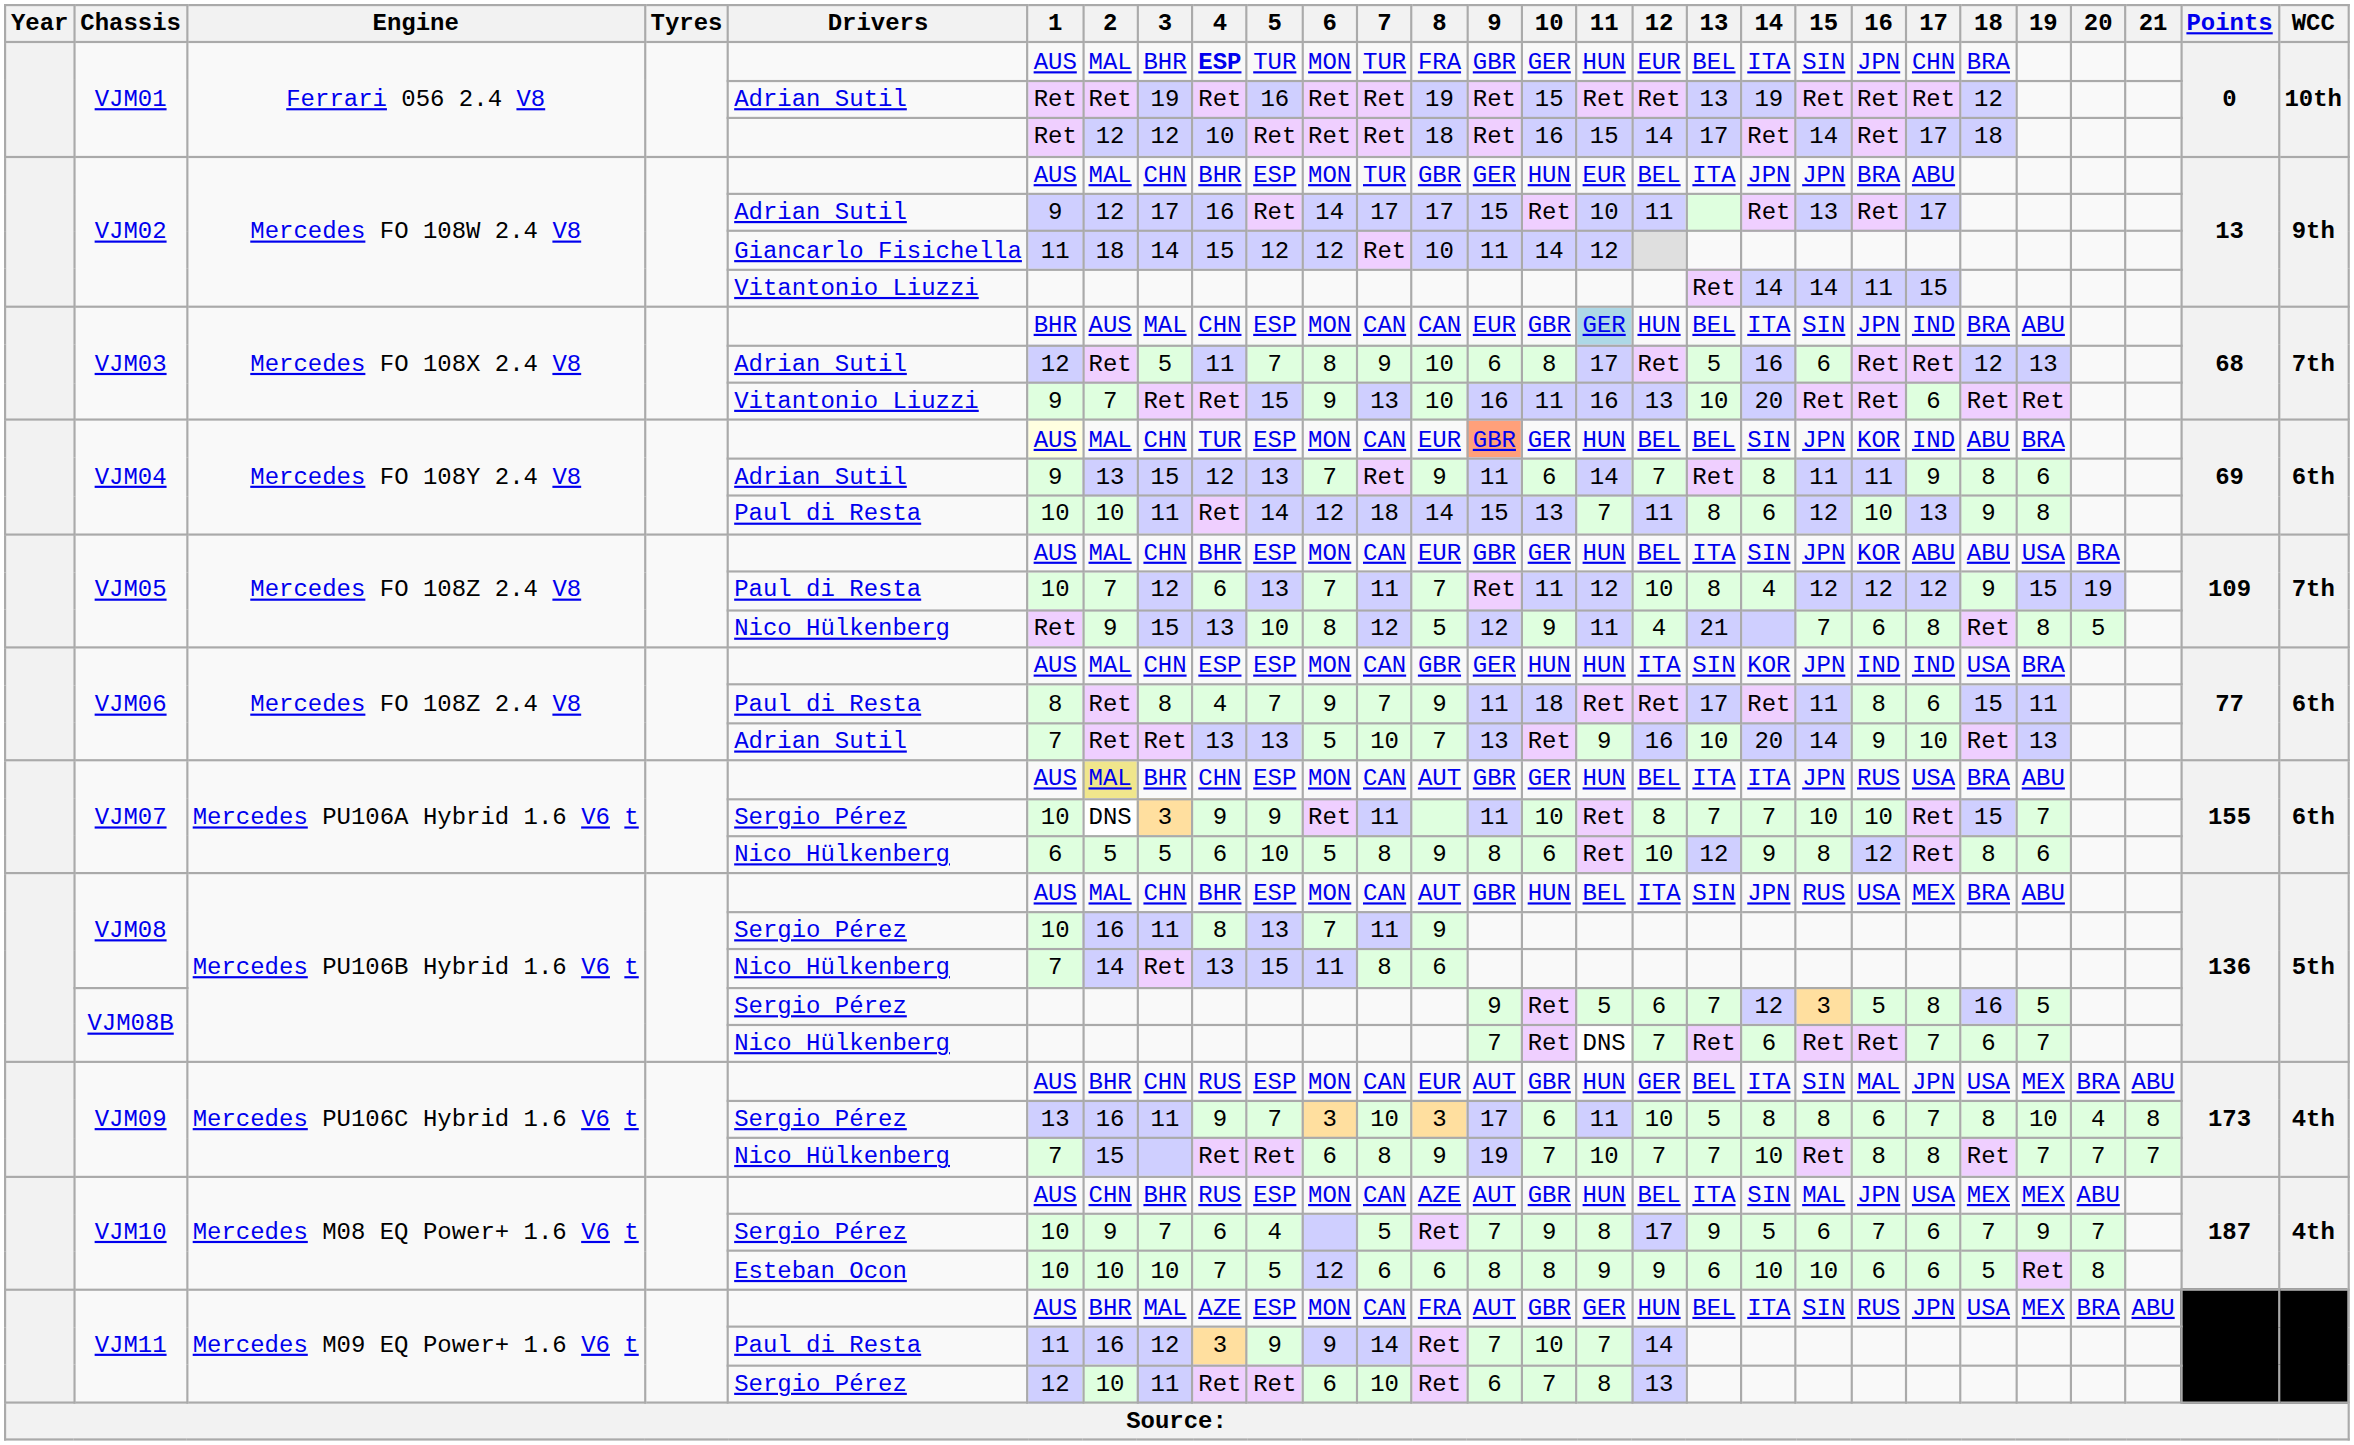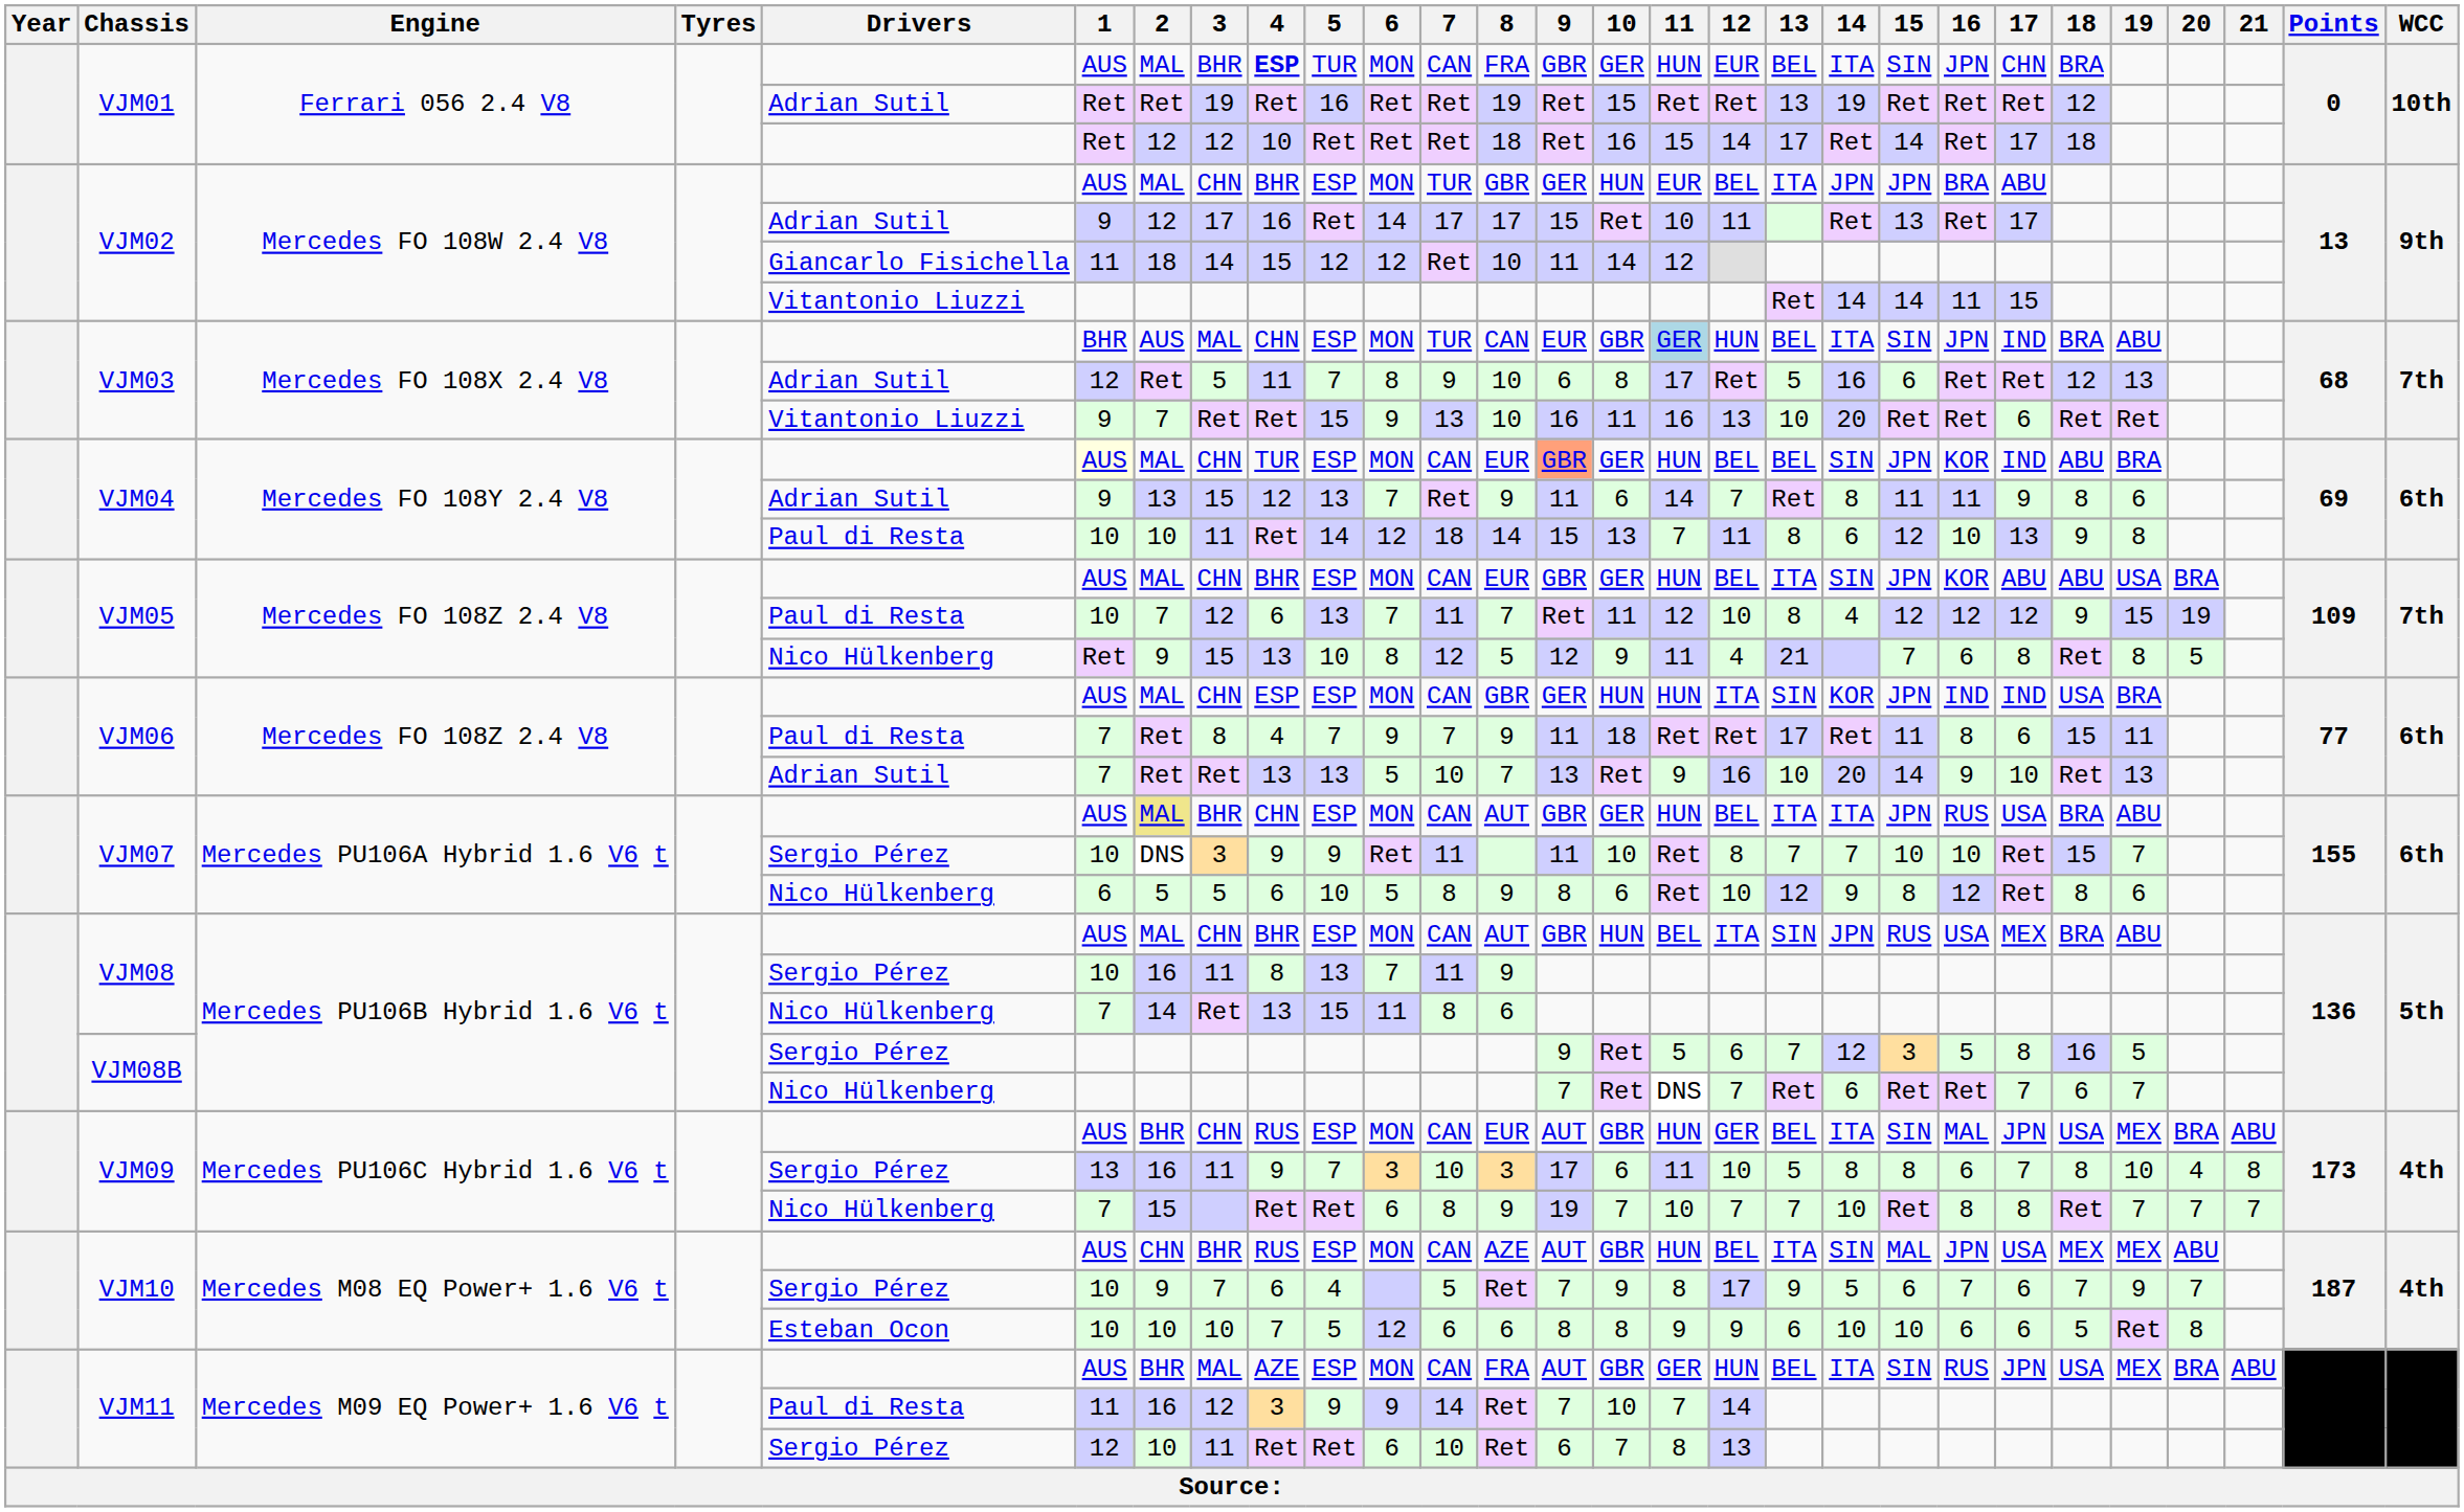row 2 | 7: TUR -> CAN
row 9 | 7: CAN -> TUR
row 19 | 1: 8 -> 7
